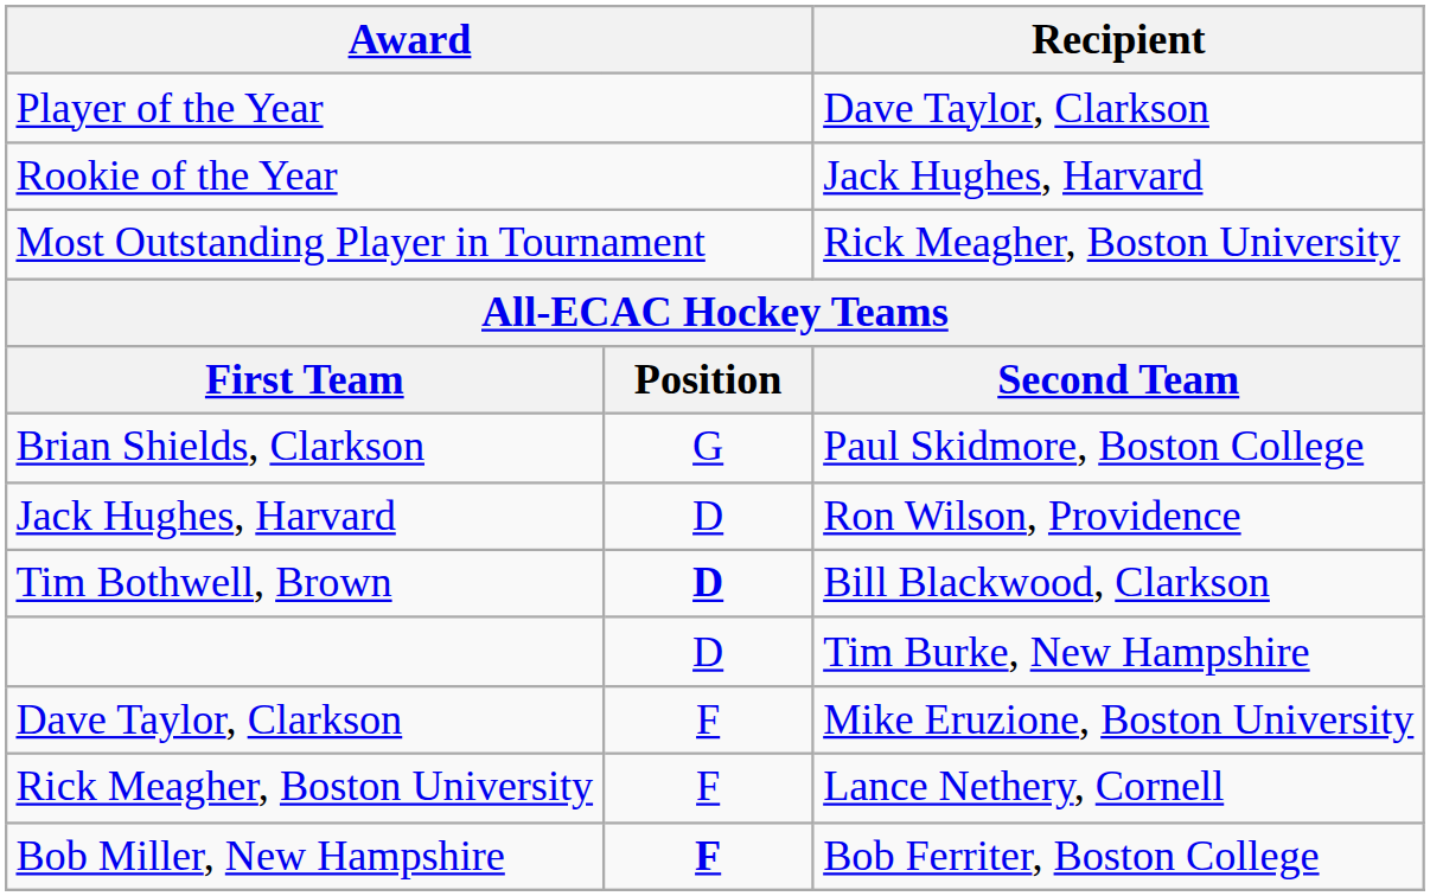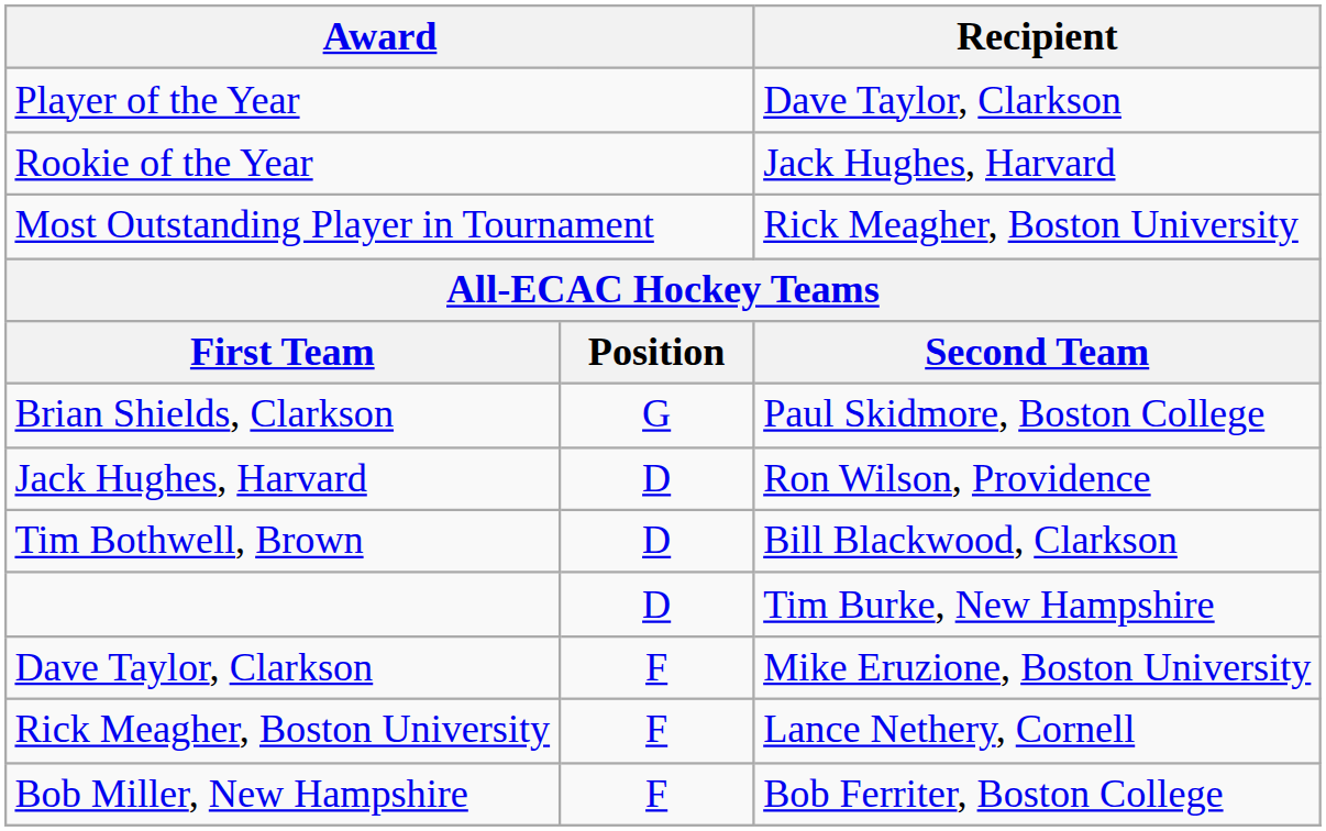Tim Bothwell, Brown | column 2: bold -> normal
Bob Miller, New Hampshire | column 2: bold -> normal
